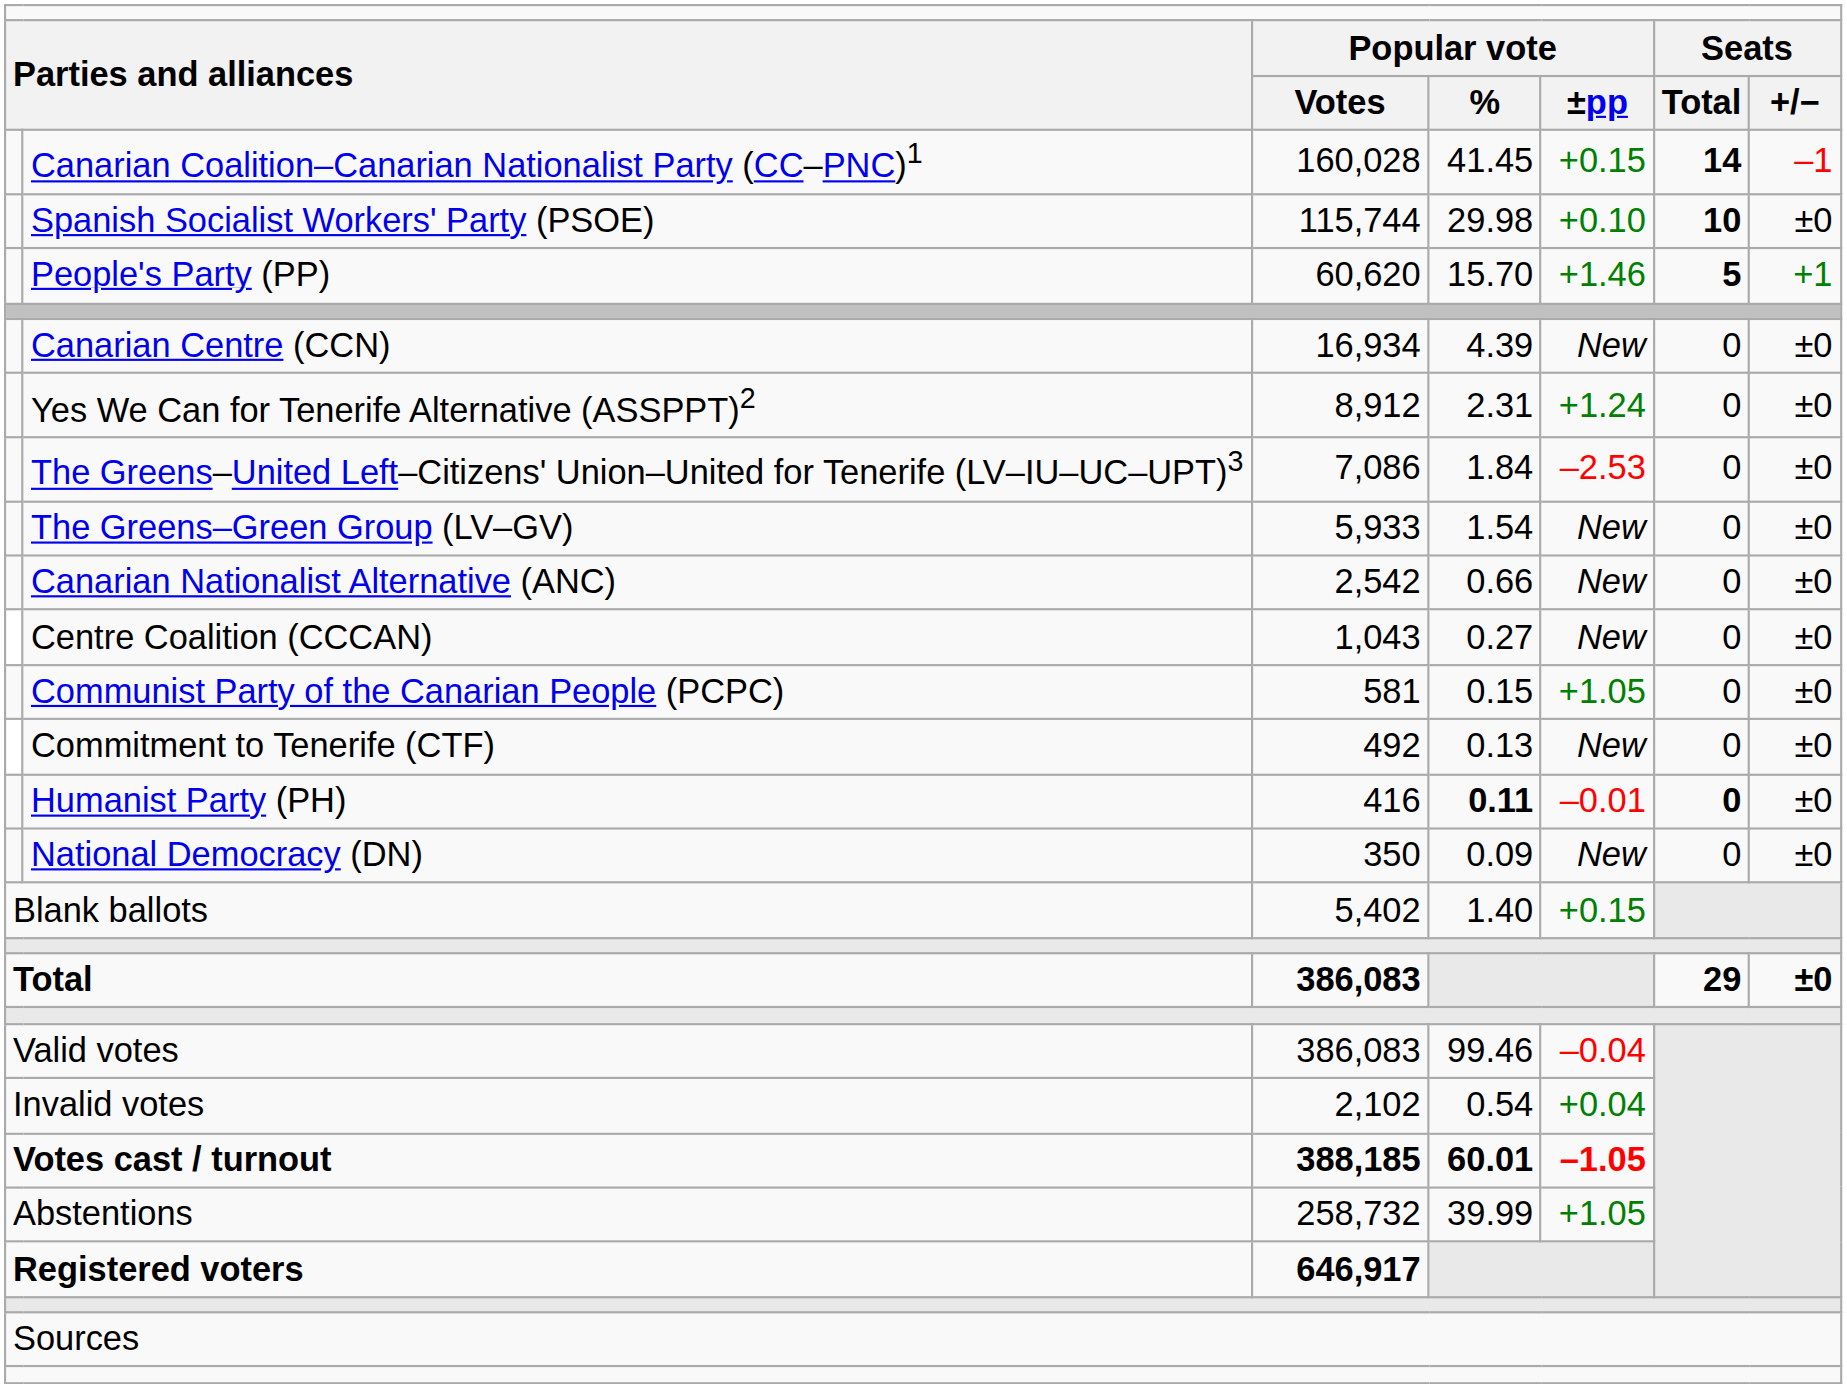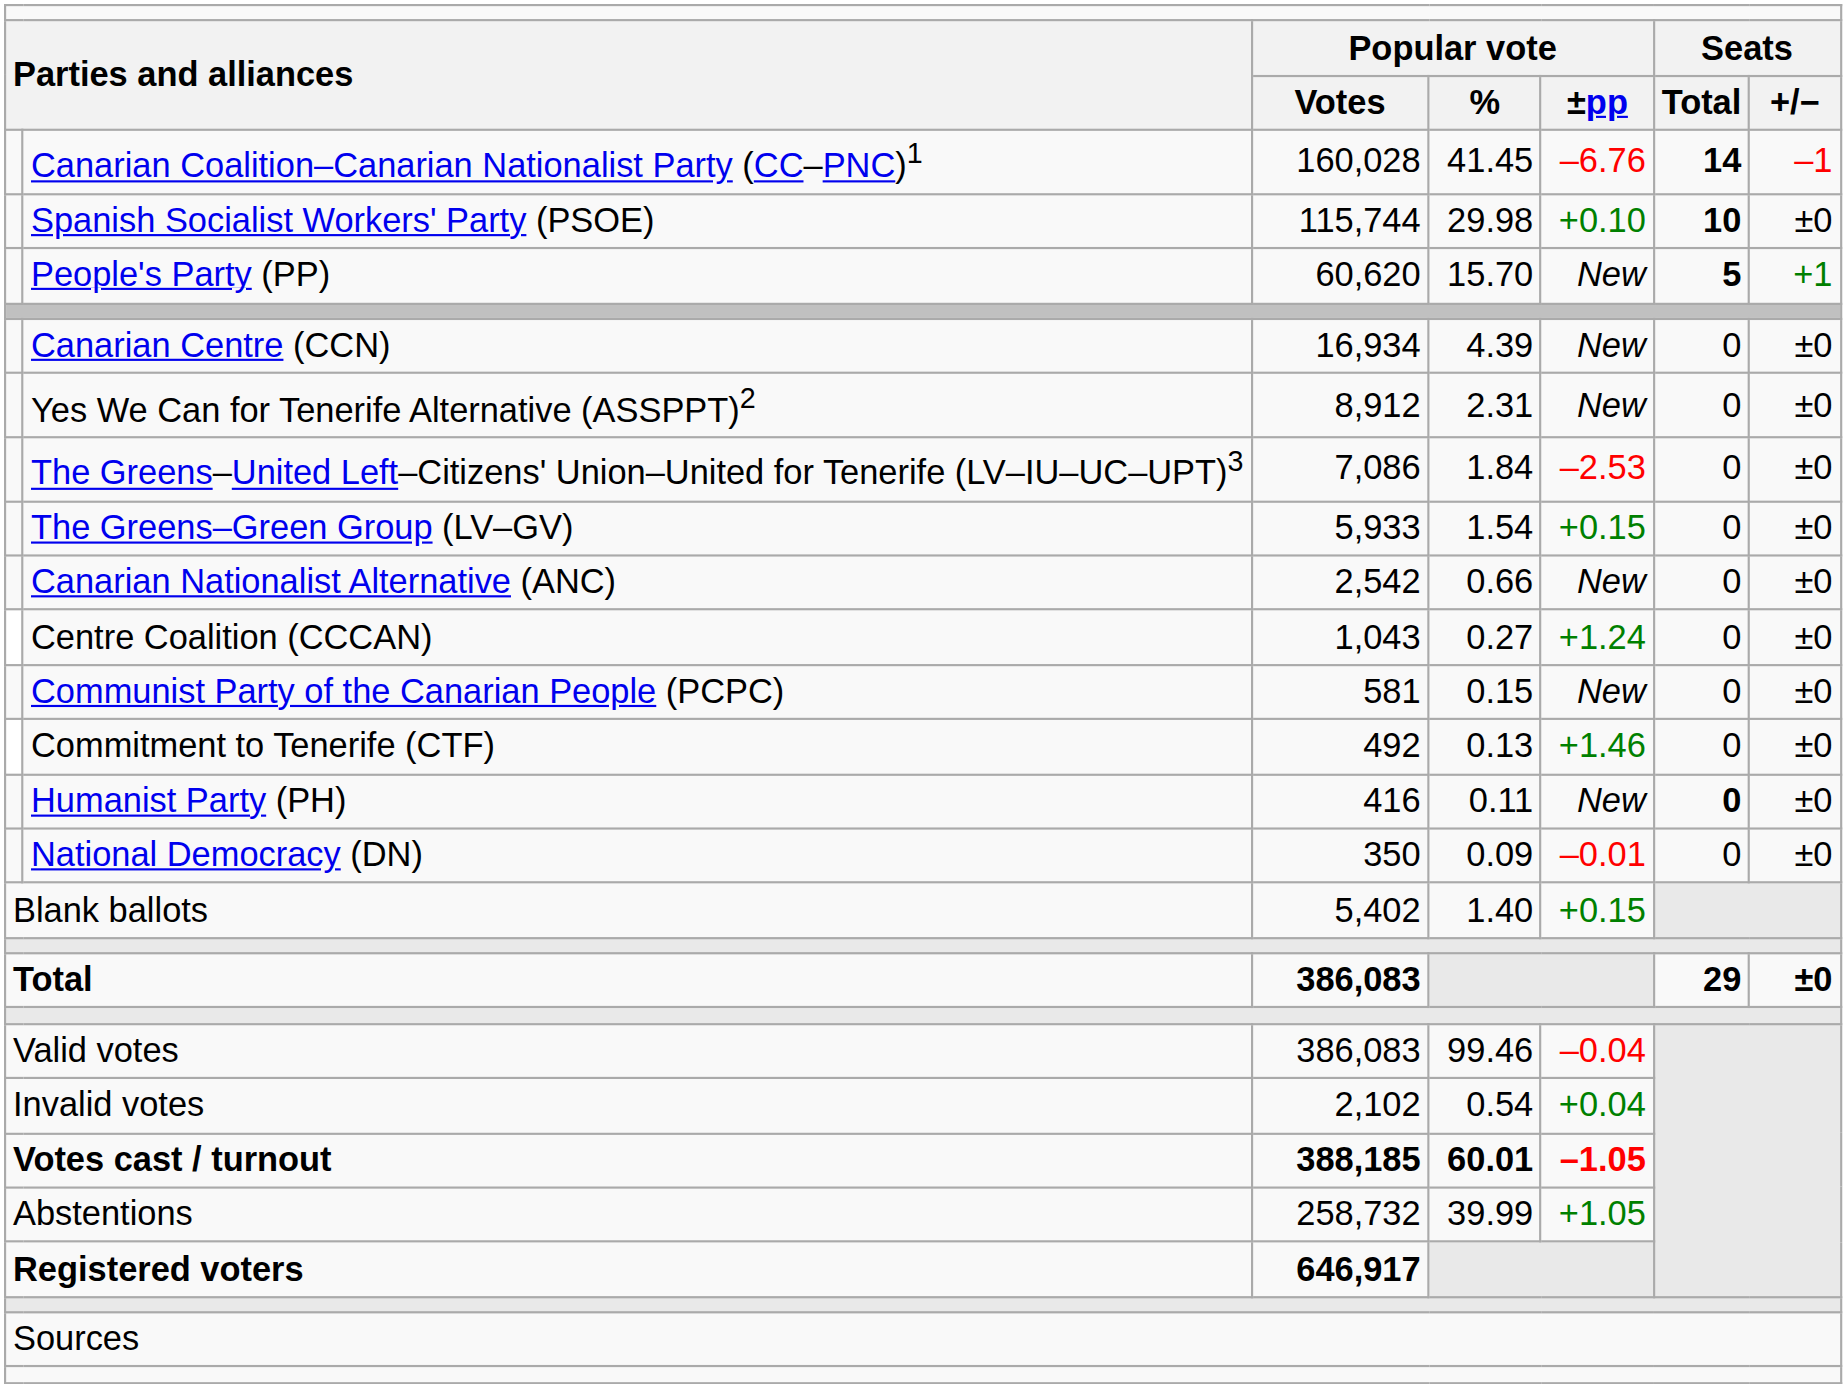Canarian Coalition–Canarian Nationalist Party (CC–PNC)1 | column 5: +0.15 -> –6.76
People's Party (PP) | column 5: +1.46 -> New
Yes We Can for Tenerife Alternative (ASSPPT)2 | column 5: +1.24 -> New
The Greens–Green Group (LV–GV) | column 5: New -> +0.15
Centre Coalition (CCCAN) | column 5: New -> +1.24
Communist Party of the Canarian People (PCPC) | column 5: +1.05 -> New
Commitment to Tenerife (CTF) | column 5: New -> +1.46
Humanist Party (PH) | column 4: bold -> normal
Humanist Party (PH) | column 5: –0.01 -> New
National Democracy (DN) | column 5: New -> –0.01
